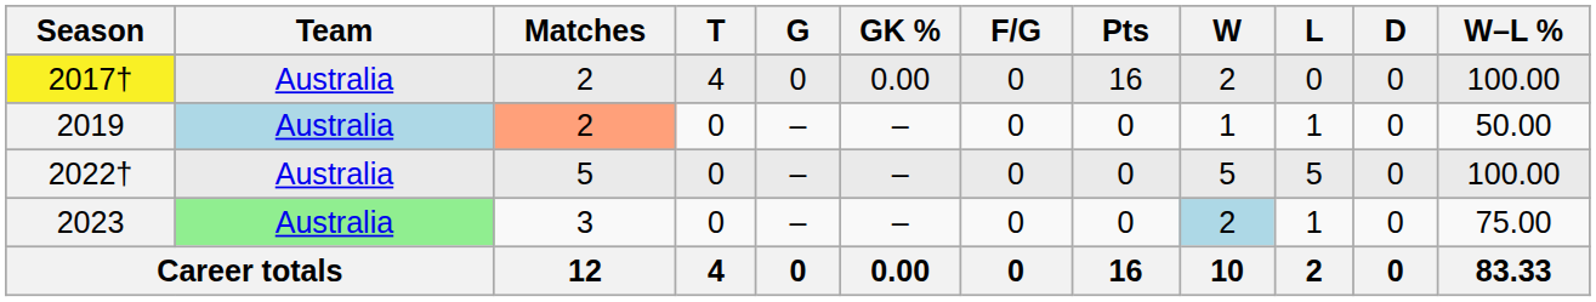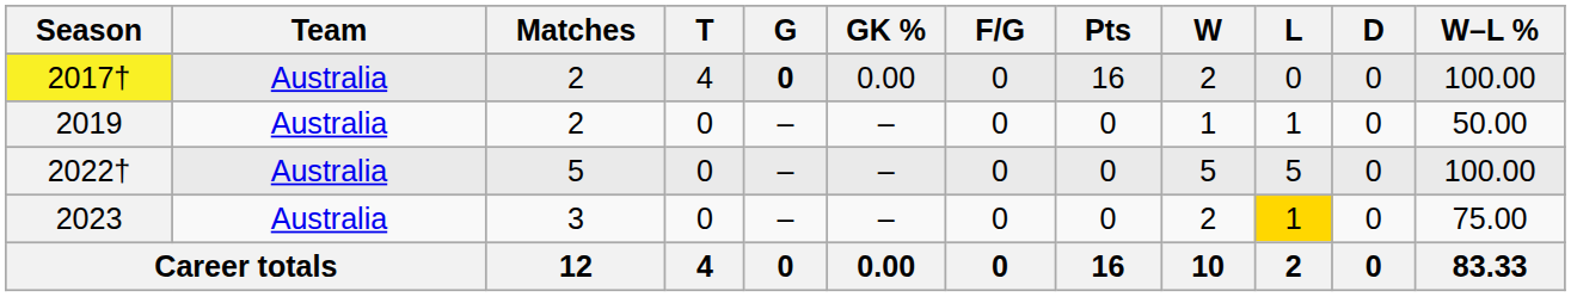2017† | G: normal -> bold
2019 | Team: lightblue background -> no background
2019 | Matches: lightsalmon background -> no background
2023 | Team: lightgreen background -> no background
2023 | W: lightblue background -> no background
2023 | L: no background -> gold background
